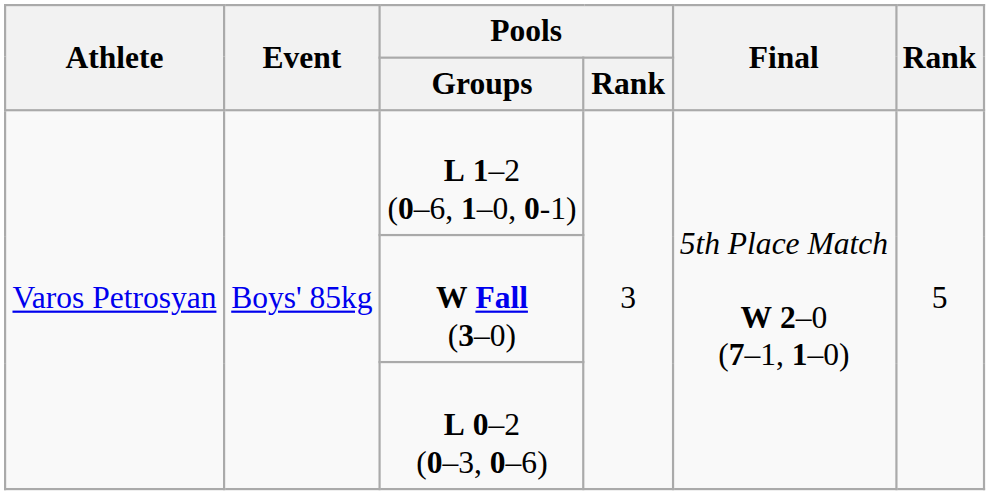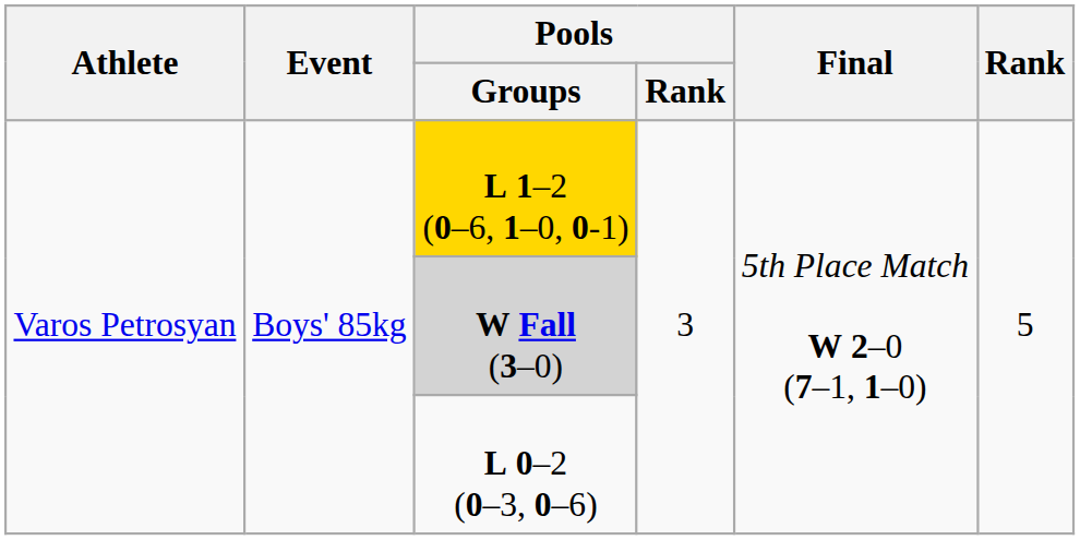L 1–2 (0–6, 1–0, 0-1) | Pools / Groups: no background -> gold background
W Fall (3–0) | Pools / Groups: no background -> lightgrey background
